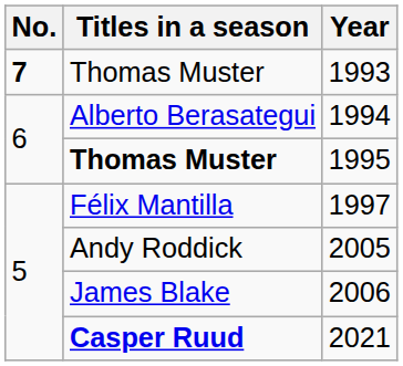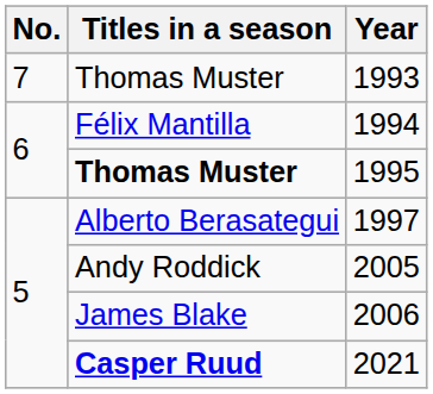1993 | No.: bold -> normal
1994 | Titles in a season: Alberto Berasategui -> Félix Mantilla
1997 | Titles in a season: Félix Mantilla -> Alberto Berasategui
